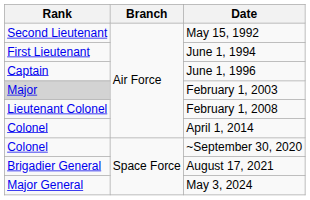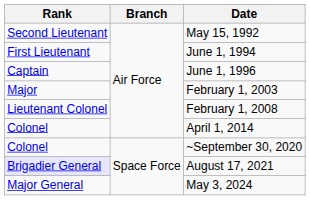February 1, 2003 | Rank: lightgrey background -> no background
August 17, 2021 | Rank: no background -> lavender background
